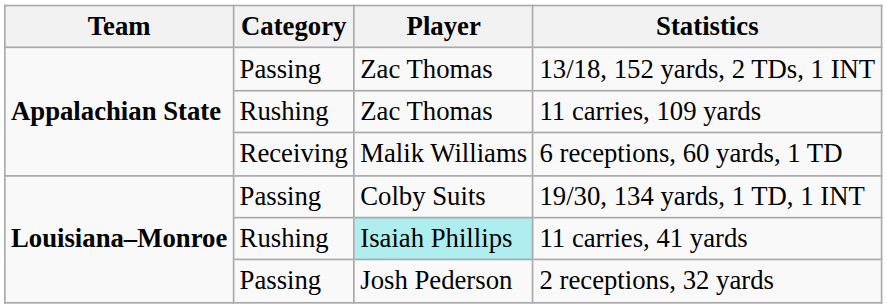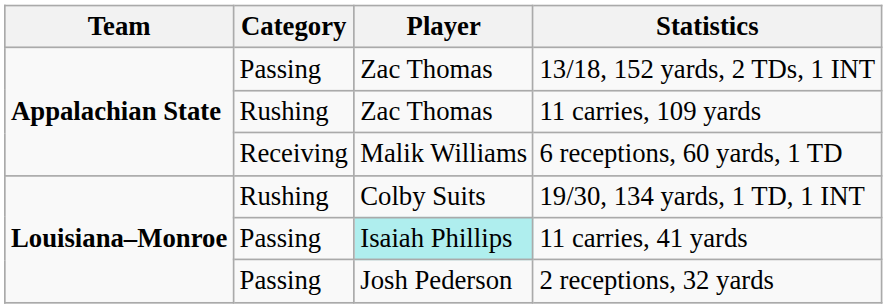19/30, 134 yards, 1 TD, 1 INT | Category: Passing -> Rushing
11 carries, 41 yards | Category: Rushing -> Passing
